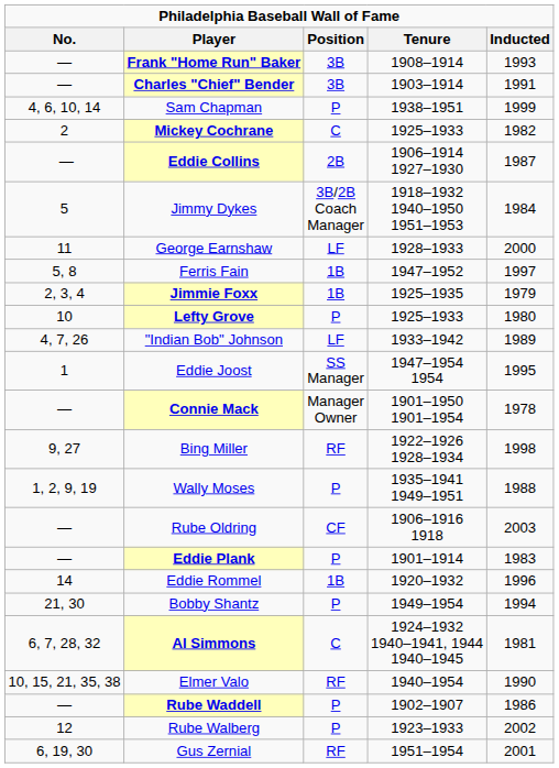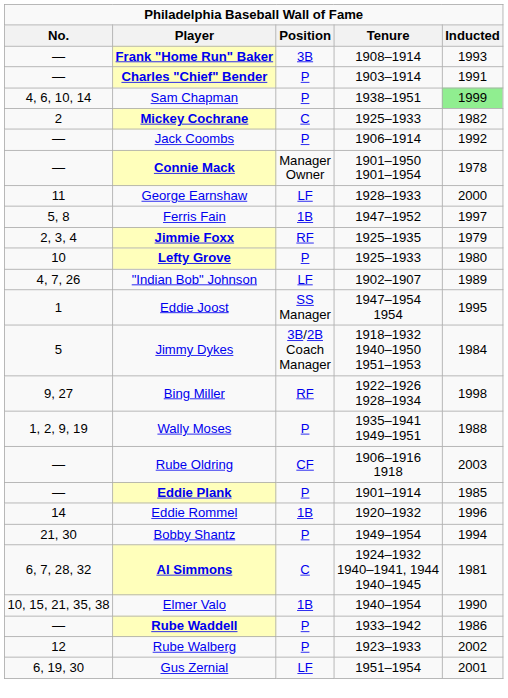Charles "Chief" Bender | Position: 3B -> P
Sam Chapman | Inducted: no background -> lightgreen background
- row: — | Eddie Collins | 2B | 1906–1914 1927–1930 | 1987
+ row: — | Jack Coombs | P | 1906–1914 | 1992
rows swapped: Jimmy Dykes <-> Connie Mack
Jimmie Foxx | Position: 1B -> RF
"Indian Bob" Johnson | Tenure: 1933–1942 -> 1902–1907
Eddie Plank | Inducted: 1983 -> 1985
Elmer Valo | Position: RF -> 1B
Rube Waddell | Tenure: 1902–1907 -> 1933–1942
Gus Zernial | Position: RF -> LF
